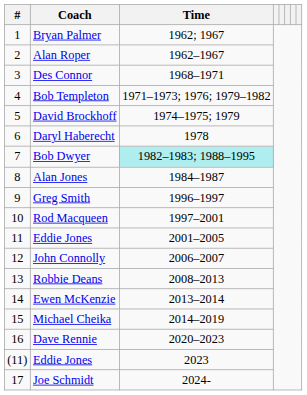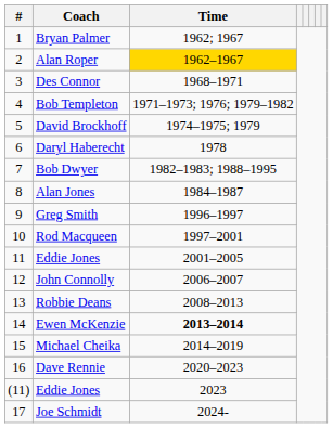Alan Roper | Time: no background -> gold background
Bob Dwyer | Time: paleturquoise background -> no background
Ewen McKenzie | Time: normal -> bold
